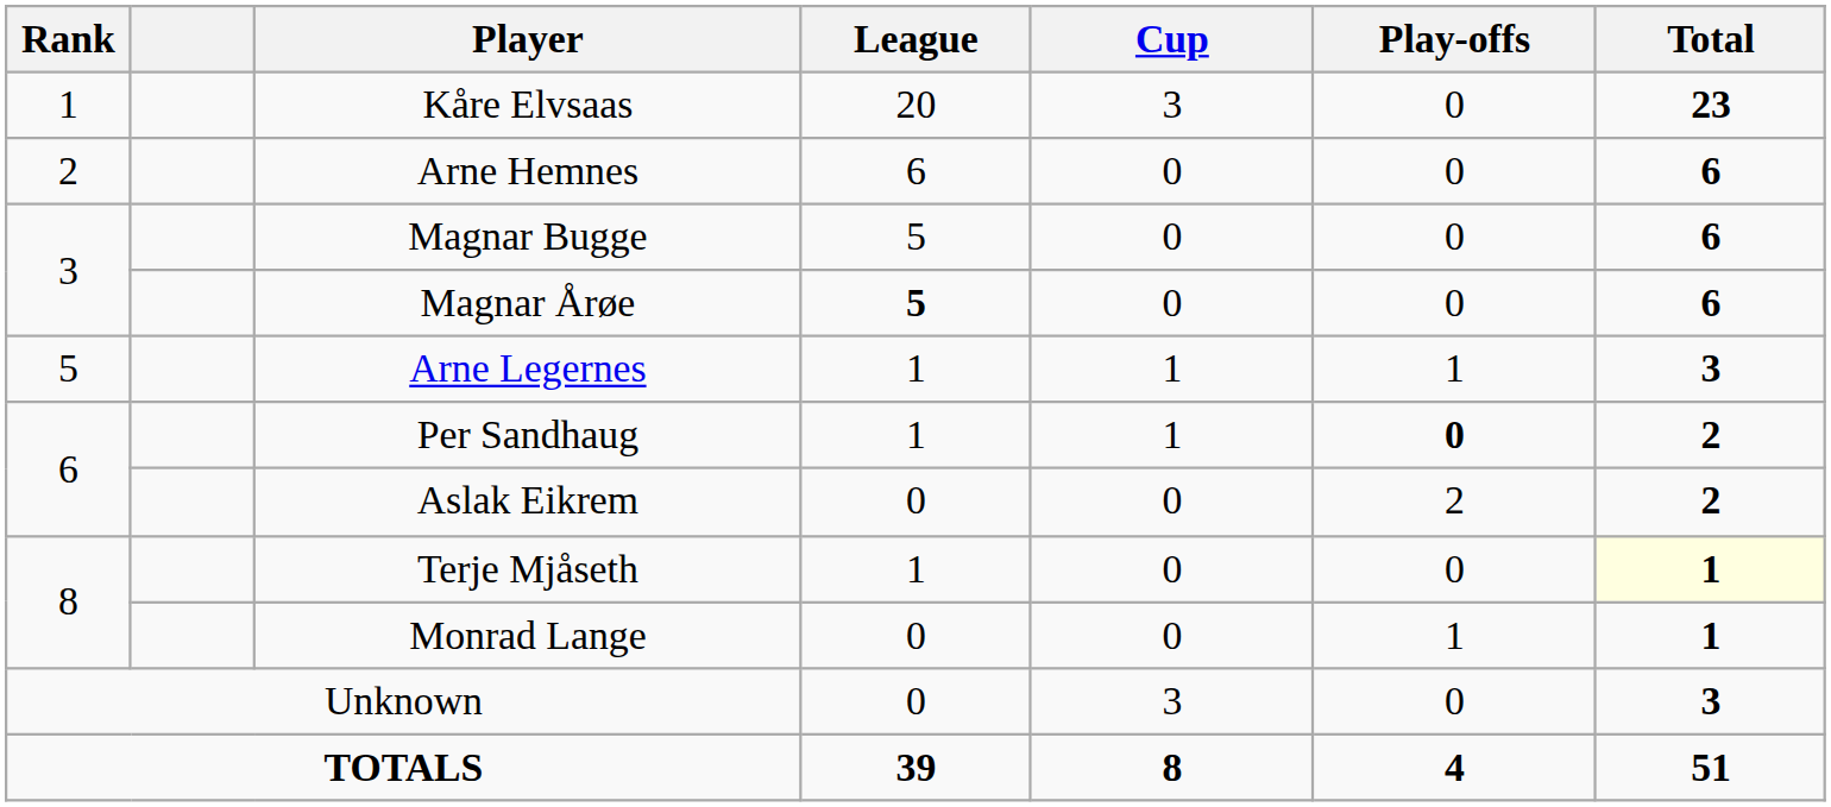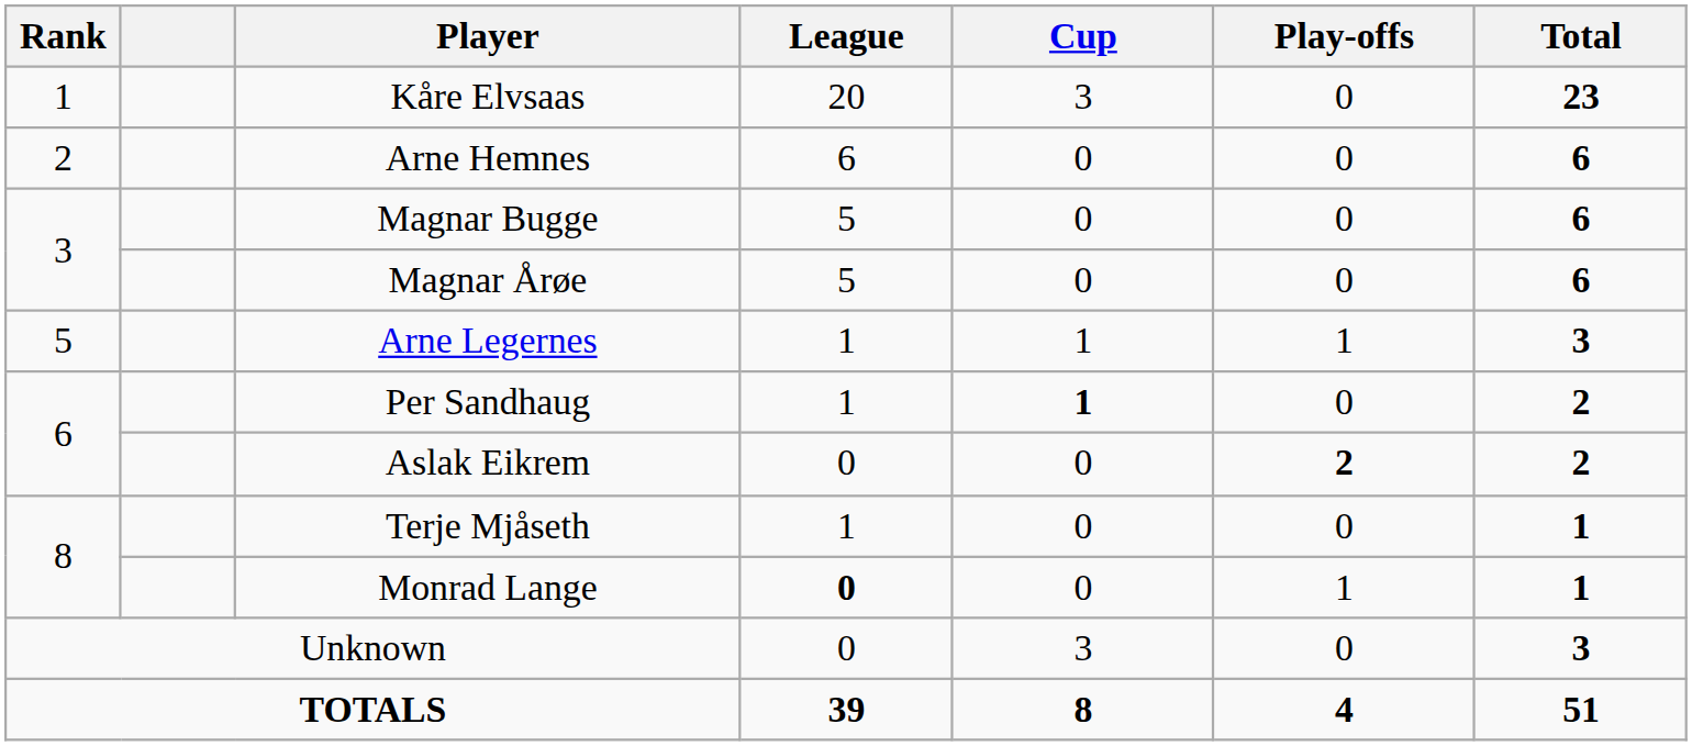Magnar Årøe | League: bold -> normal
Per Sandhaug | Cup: normal -> bold
Per Sandhaug | Play-offs: bold -> normal
Aslak Eikrem | Play-offs: normal -> bold
Terje Mjåseth | Total: lightyellow background -> no background
Monrad Lange | League: normal -> bold
